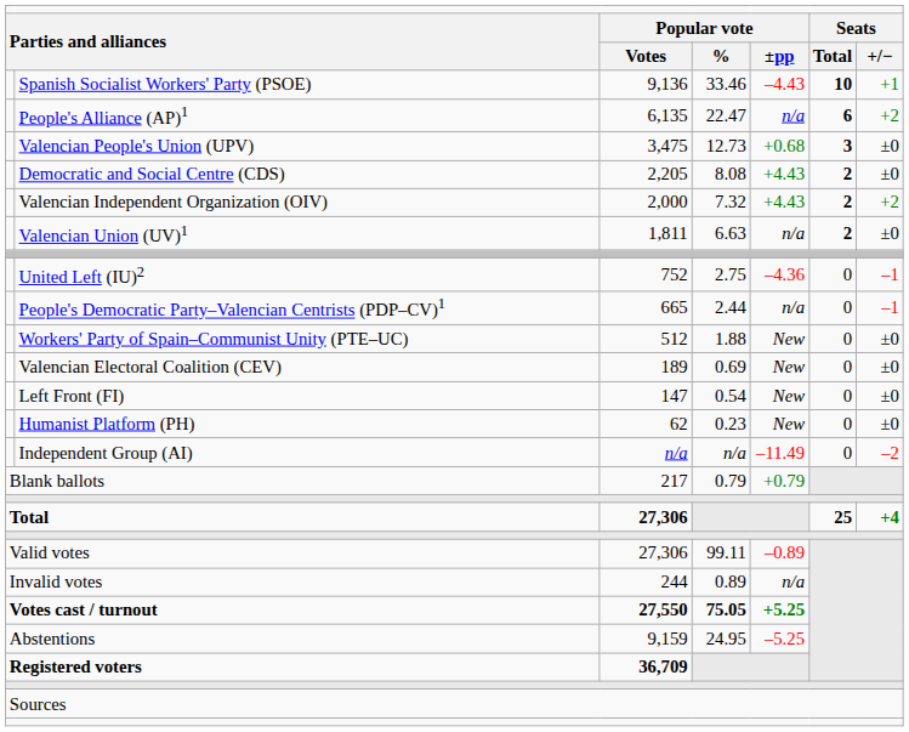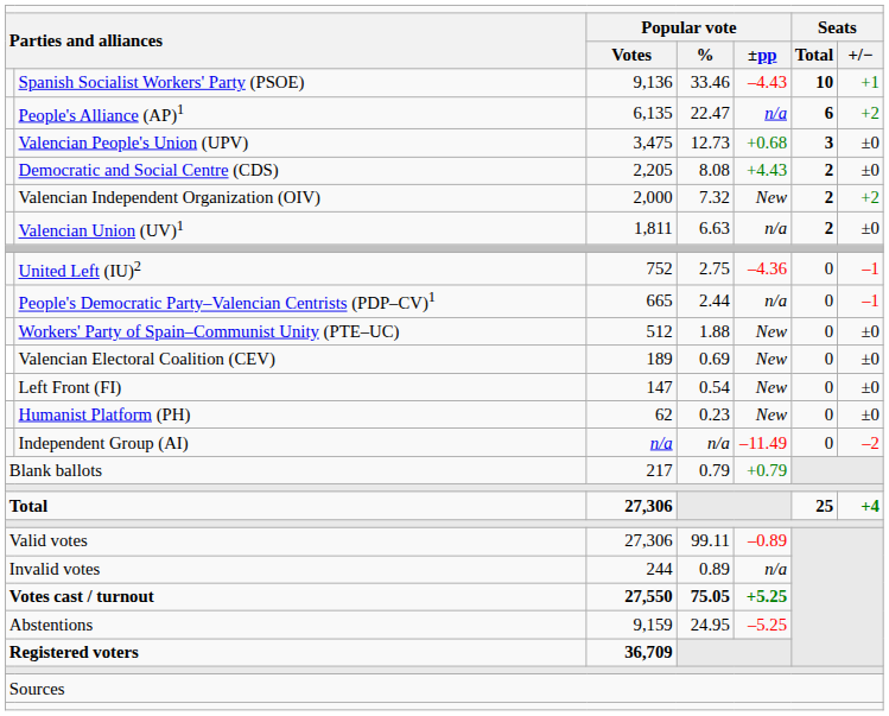Valencian Independent Organization (OIV) | column 5: +4.43 -> New
